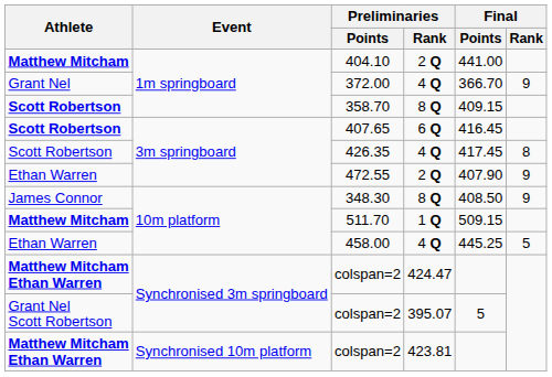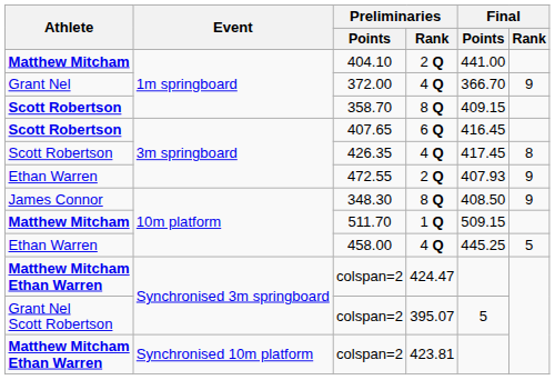472.55 | Final / Points: 407.90 -> 407.93
